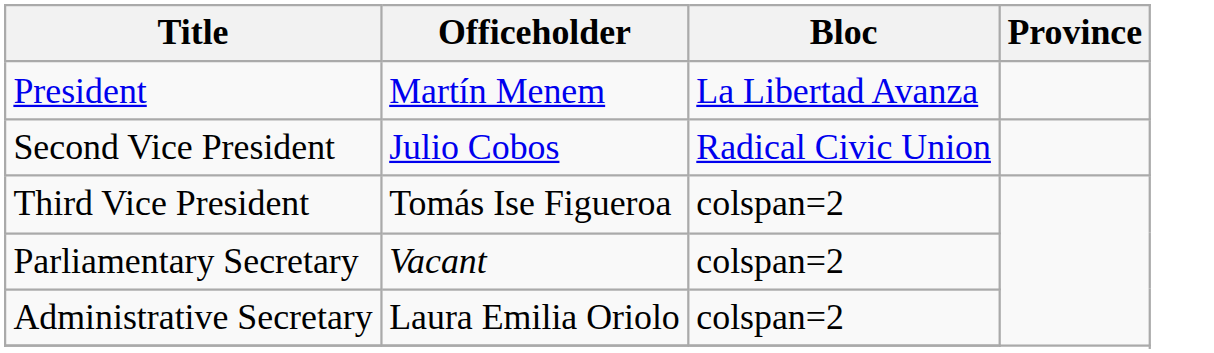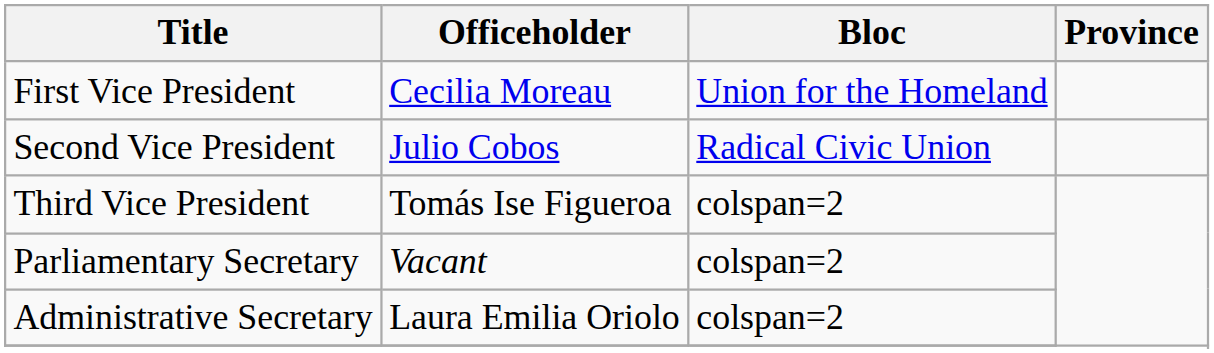- row: President | Martín Menem | La Libertad Avanza
+ row: First Vice President | Cecilia Moreau | Union for the Homeland
